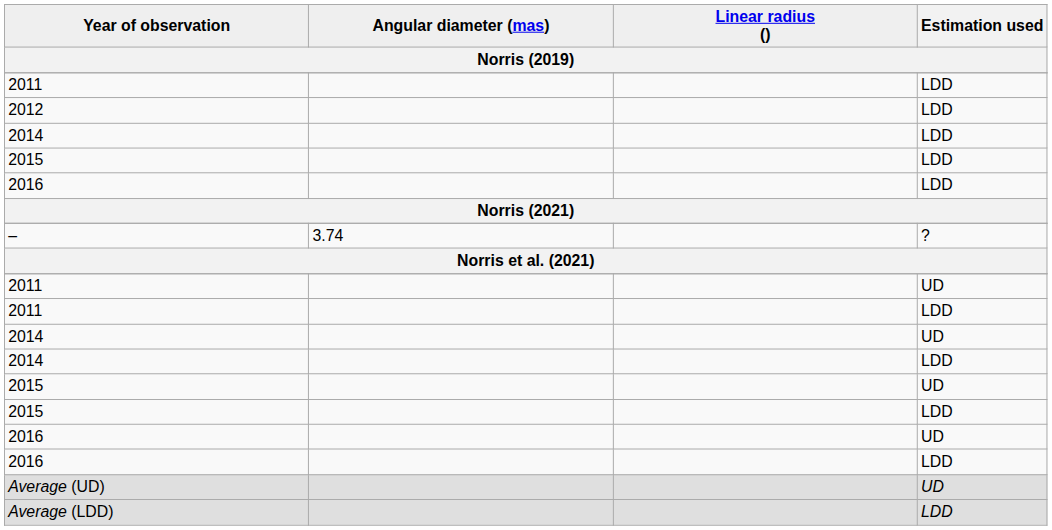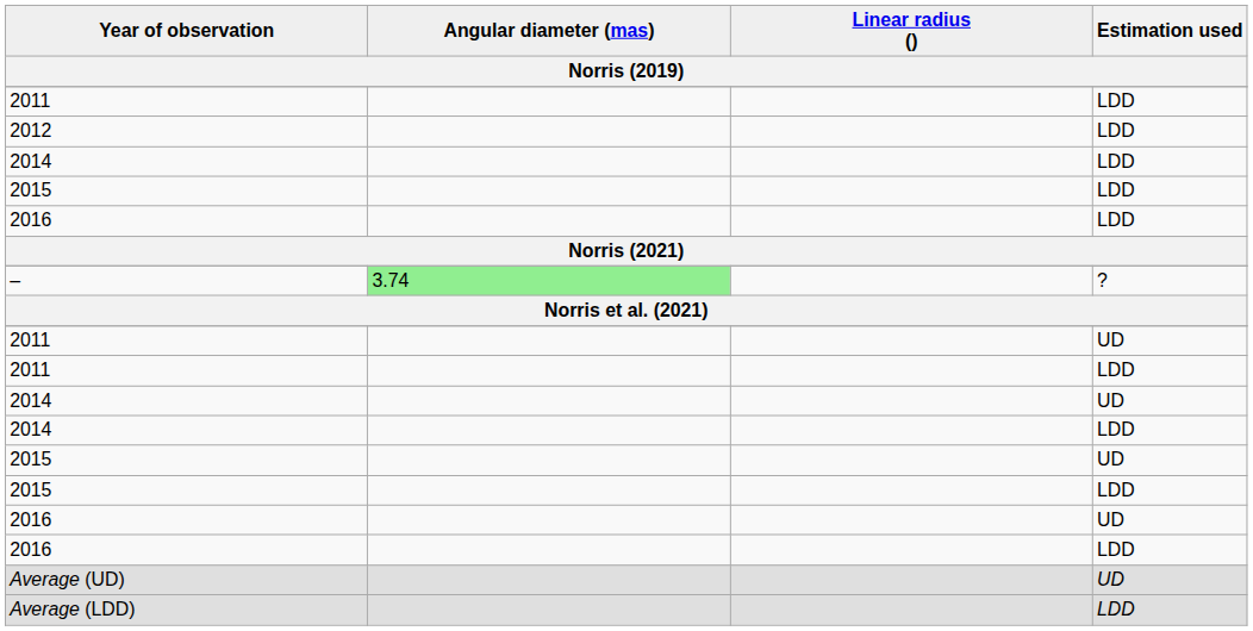– | Angular diameter (mas): no background -> lightgreen background
